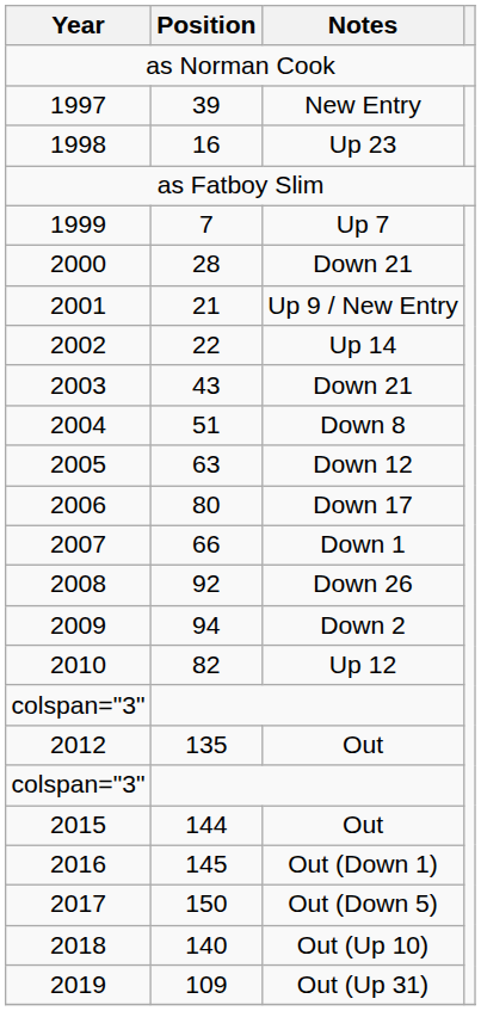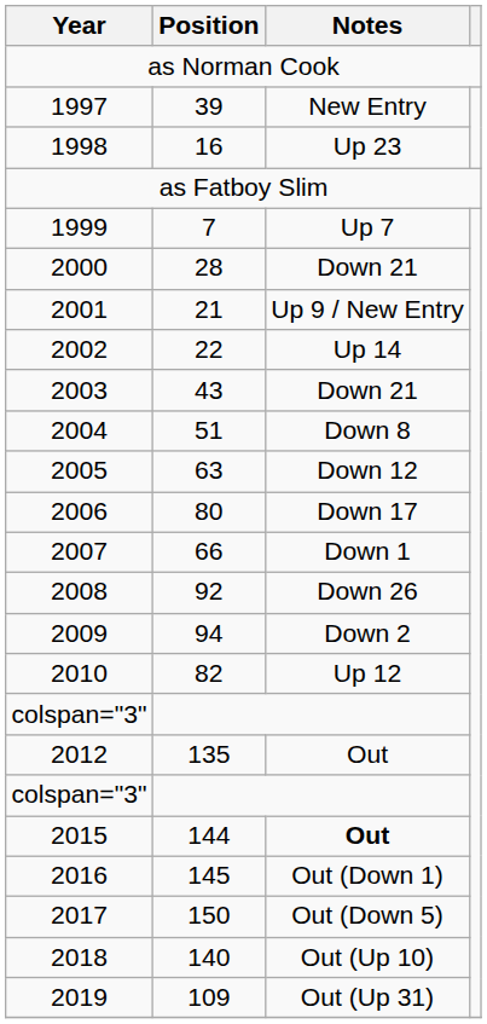2015 | Notes: normal -> bold
